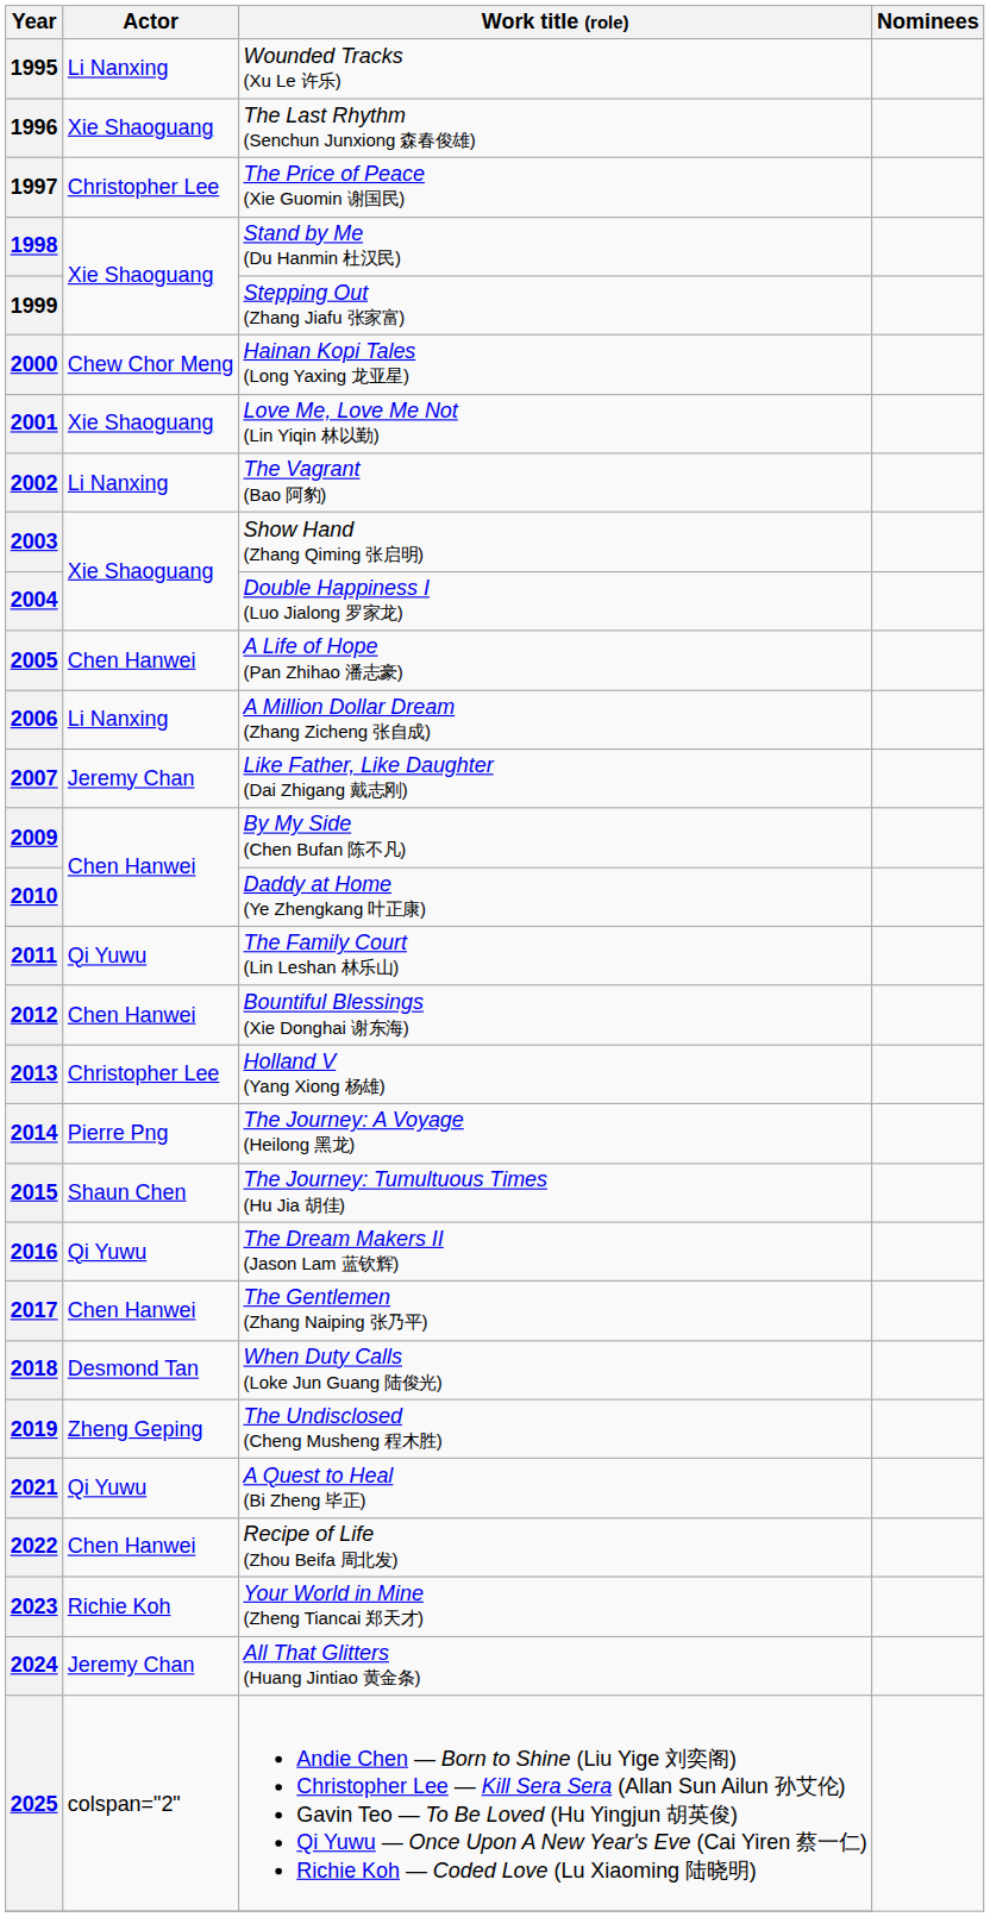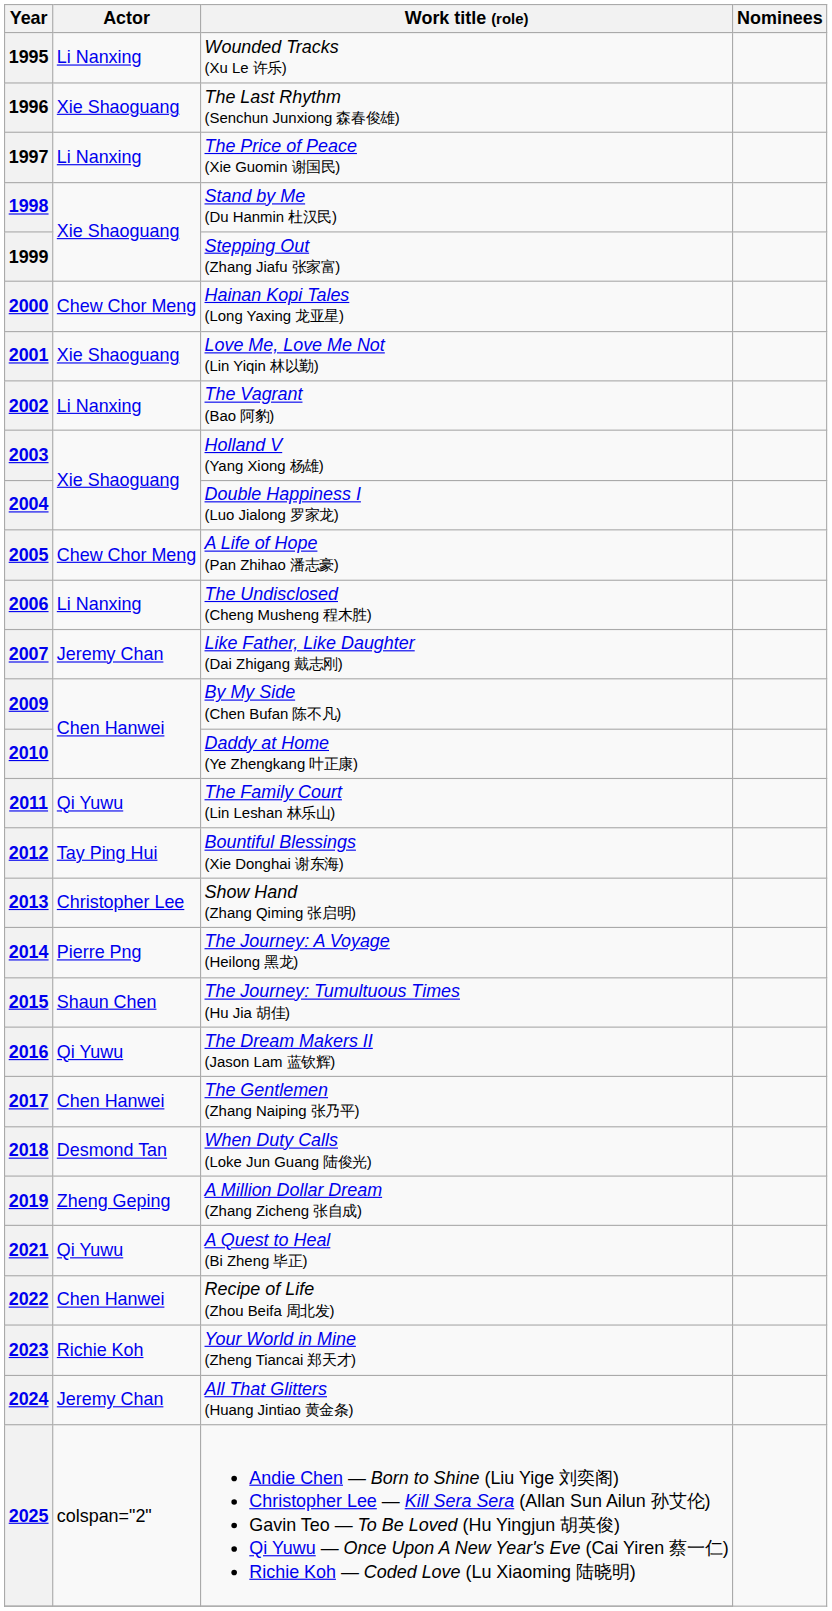1997 | Actor: Christopher Lee -> Li Nanxing
2003 | Work title (role): Show Hand (Zhang Qiming 张启明) -> Holland V (Yang Xiong 杨雄)
2005 | Actor: Chen Hanwei -> Chew Chor Meng
2006 | Work title (role): A Million Dollar Dream (Zhang Zicheng 张自成) -> The Undisclosed (Cheng Musheng 程木胜)
2012 | Actor: Chen Hanwei -> Tay Ping Hui
2013 | Work title (role): Holland V (Yang Xiong 杨雄) -> Show Hand (Zhang Qiming 张启明)
2019 | Work title (role): The Undisclosed (Cheng Musheng 程木胜) -> A Million Dollar Dream (Zhang Zicheng 张自成)
